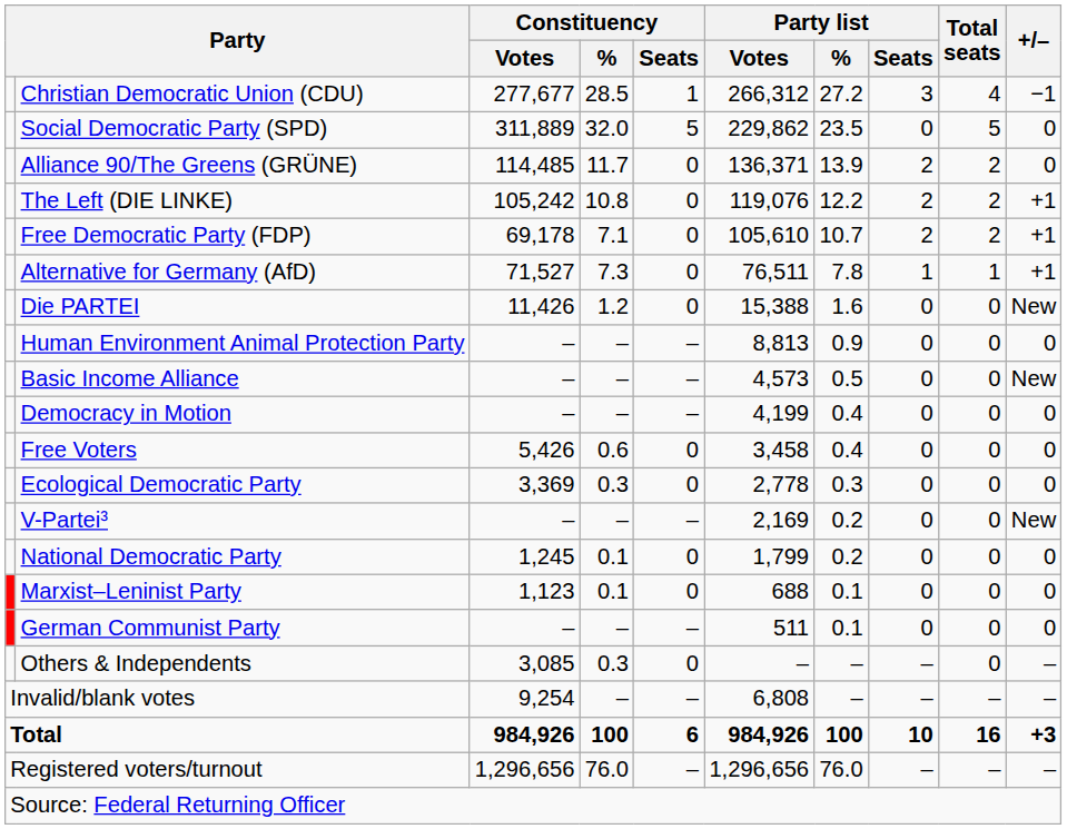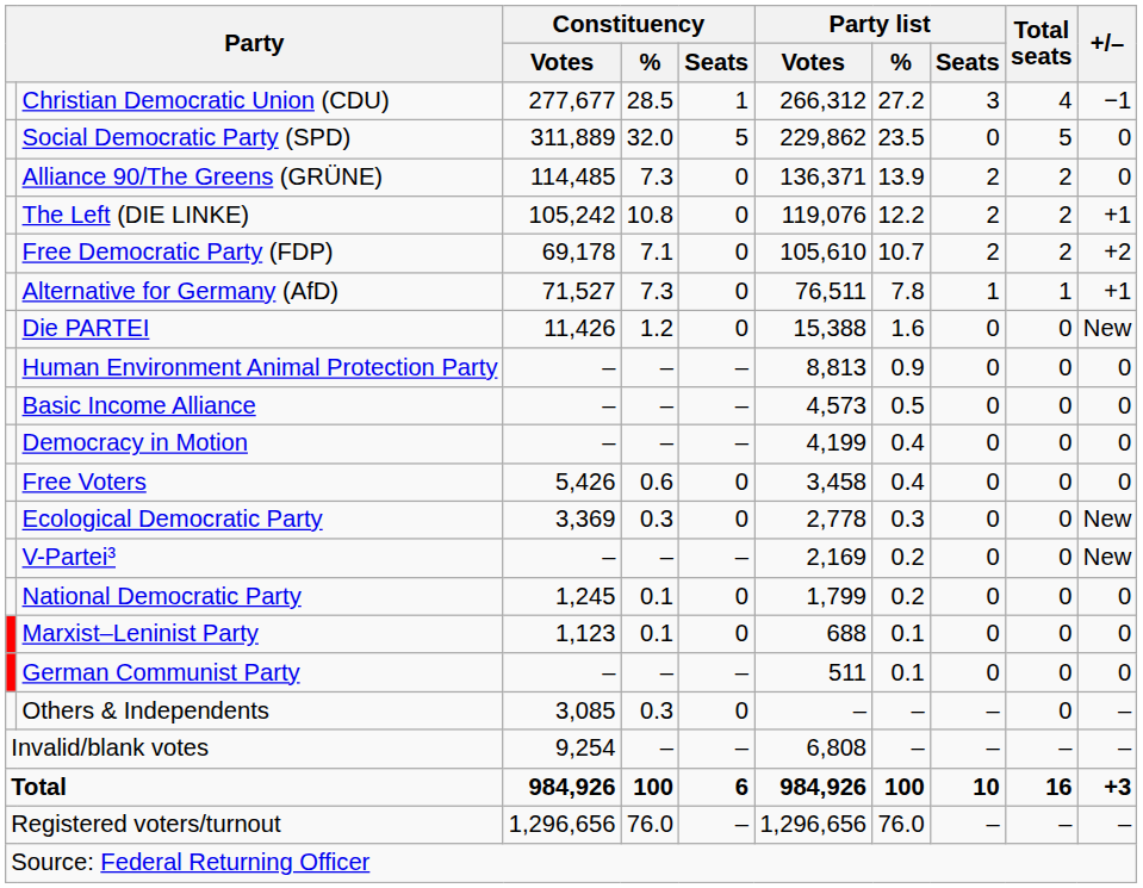Alliance 90/The Greens (GRÜNE) | Constituency / %: 11.7 -> 7.3
Free Democratic Party (FDP) | +/–: +1 -> +2
Basic Income Alliance | +/–: New -> 0
Ecological Democratic Party | +/–: 0 -> New
